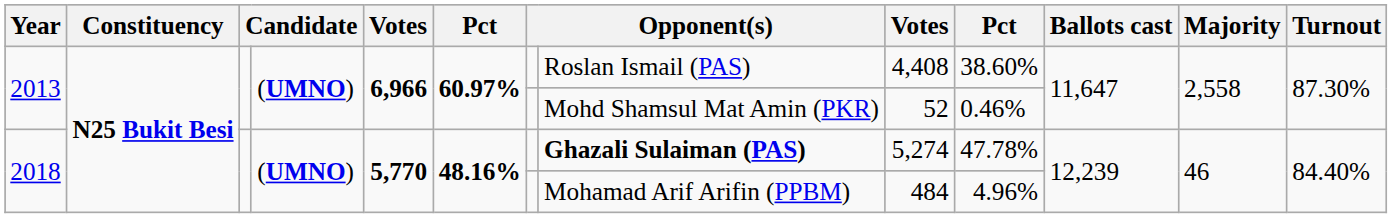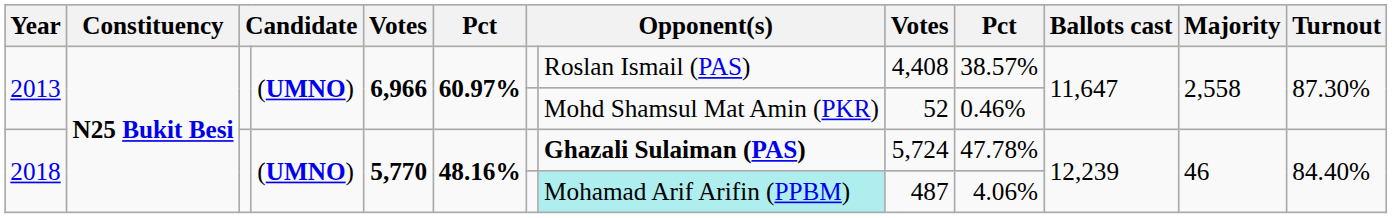row 2 | column 10: 38.60% -> 38.57%
row 4 | column 9: 5,274 -> 5,724
row 5 | column 8: no background -> paleturquoise background
row 5 | column 9: 484 -> 487
row 5 | column 10: 4.96% -> 4.06%
